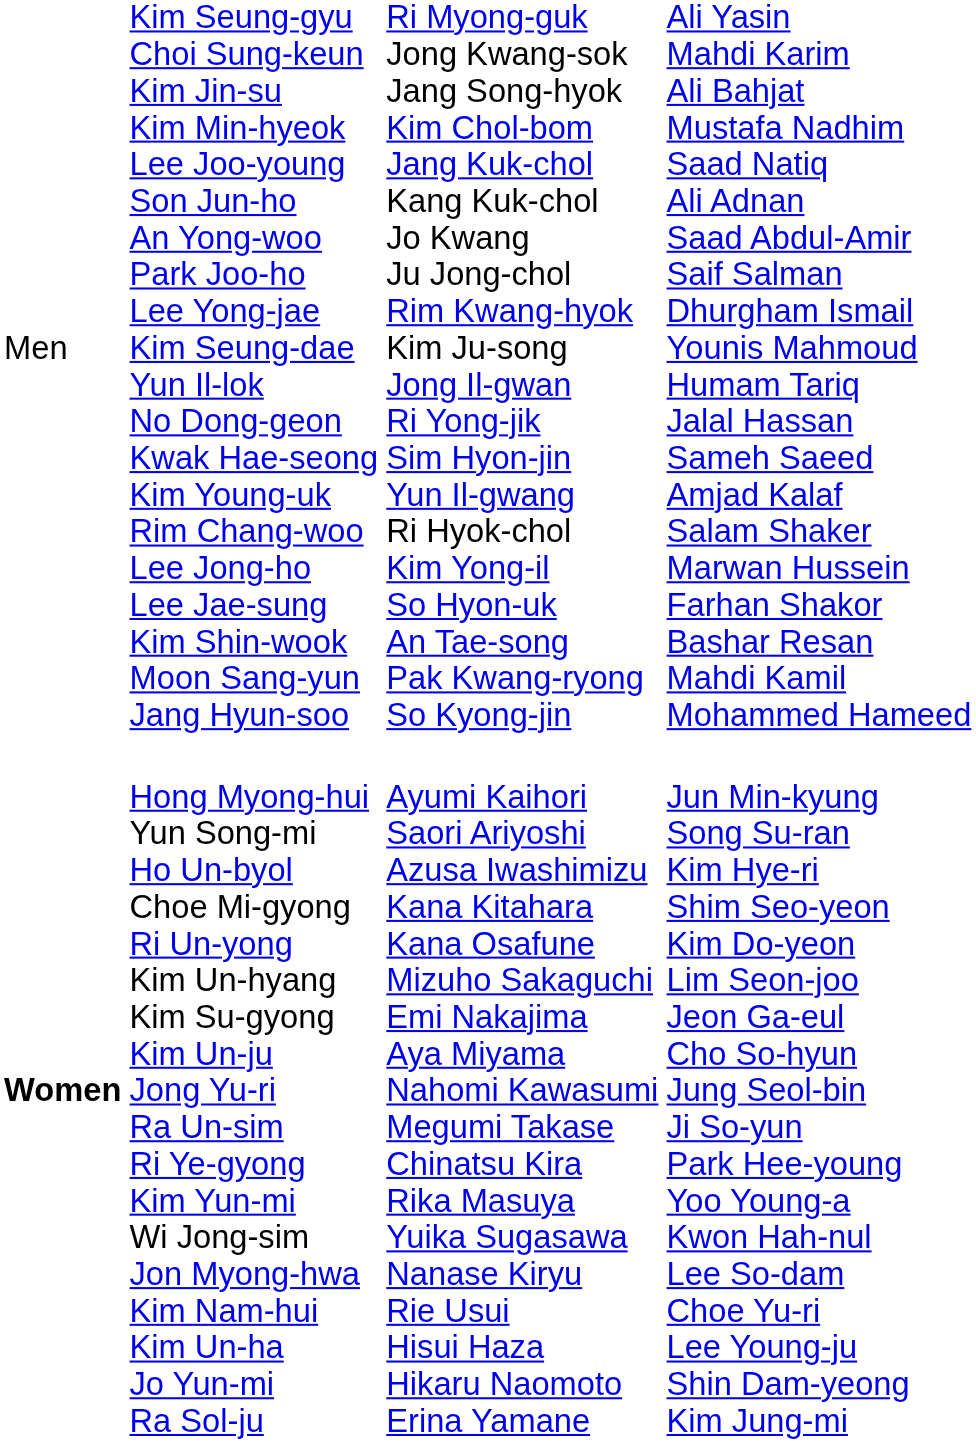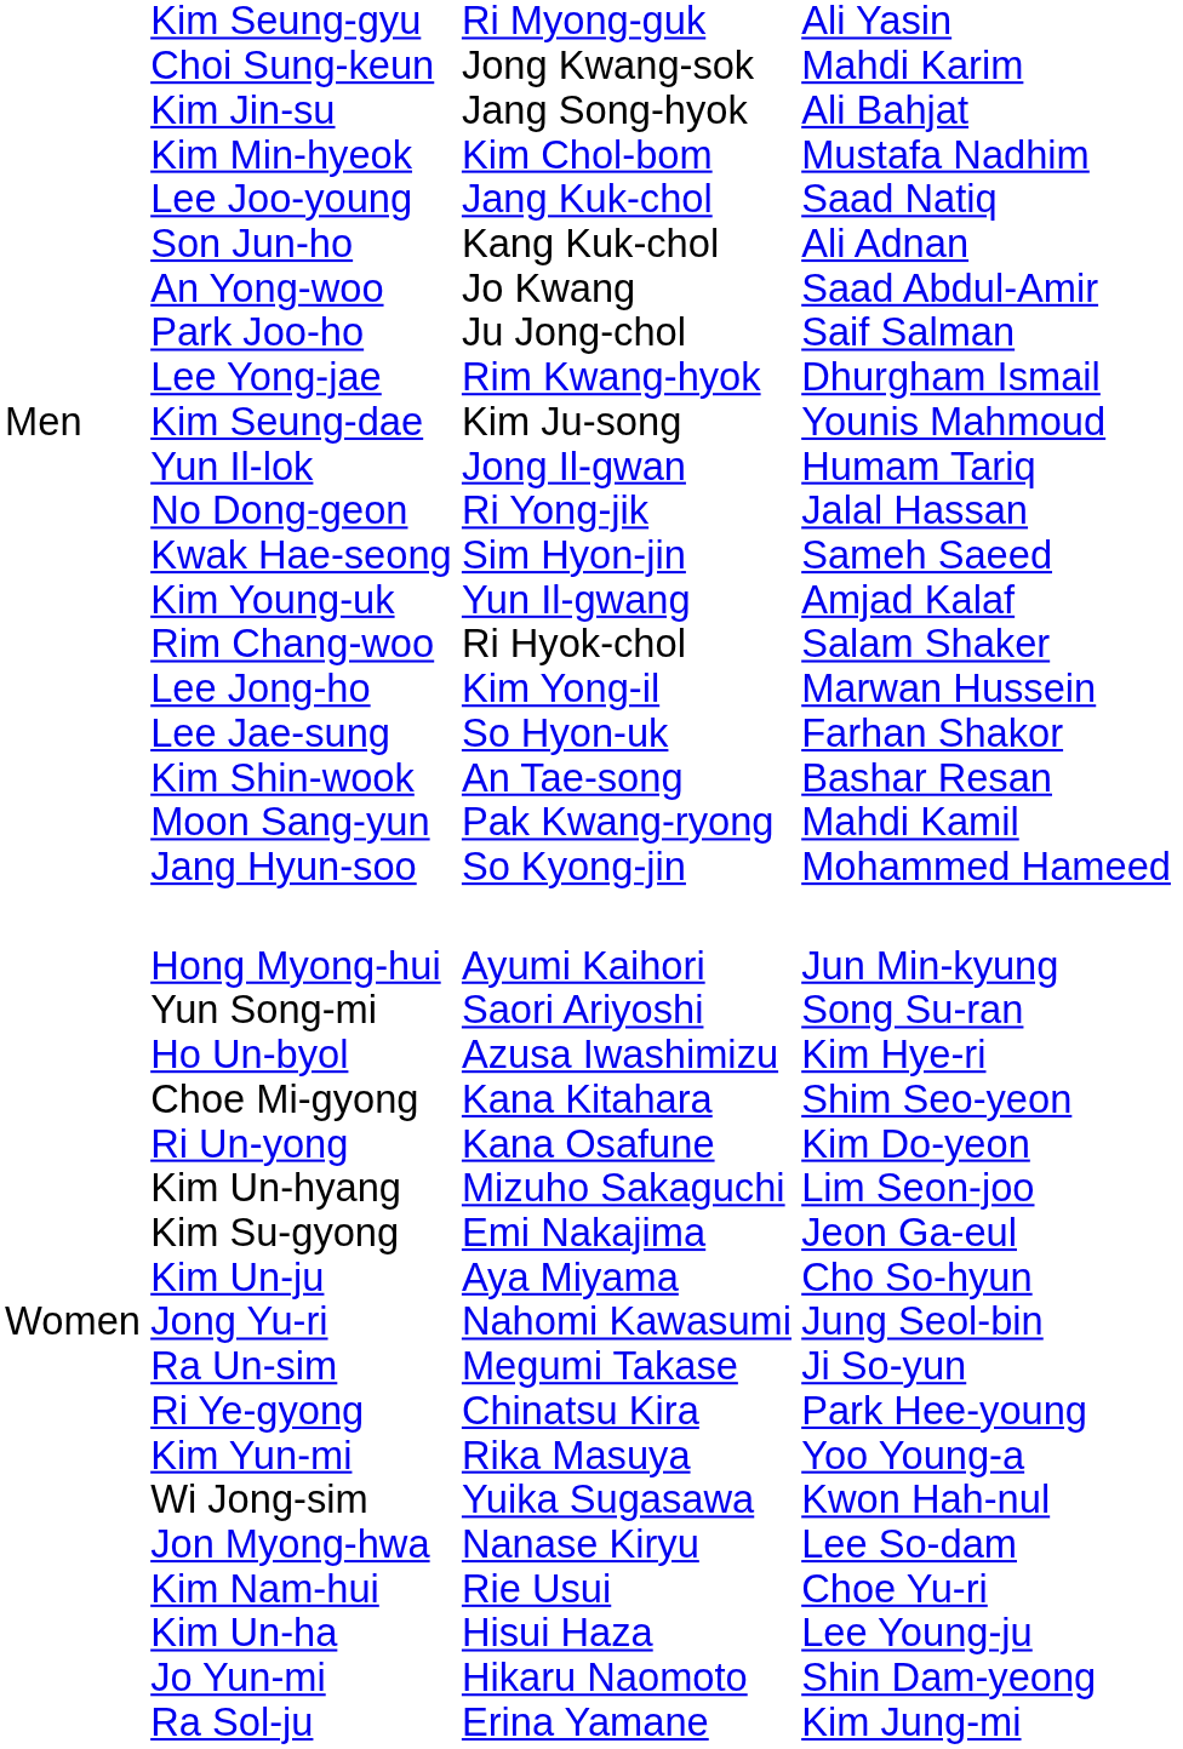Women | column 1: bold -> normal
